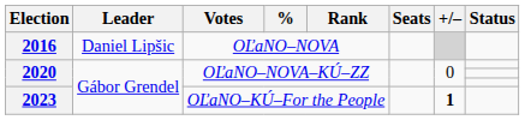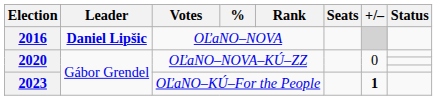2016 | Leader: normal -> bold
